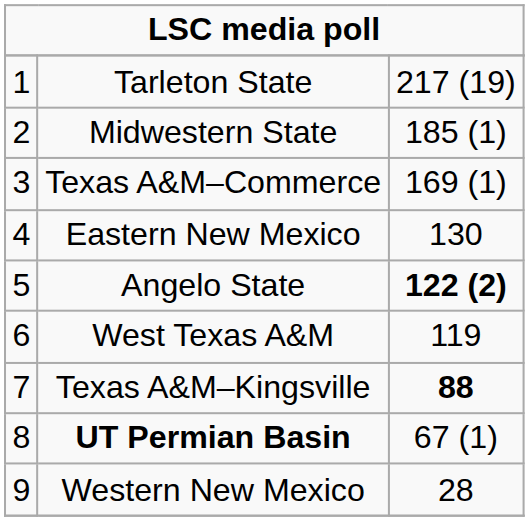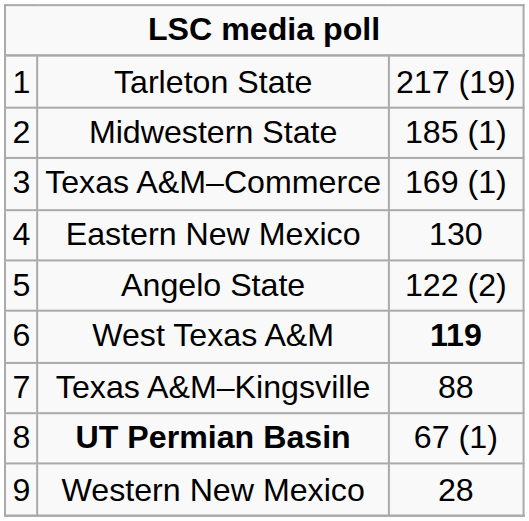Angelo State | column 3: bold -> normal
West Texas A&M | column 3: normal -> bold
Texas A&M–Kingsville | column 3: bold -> normal
